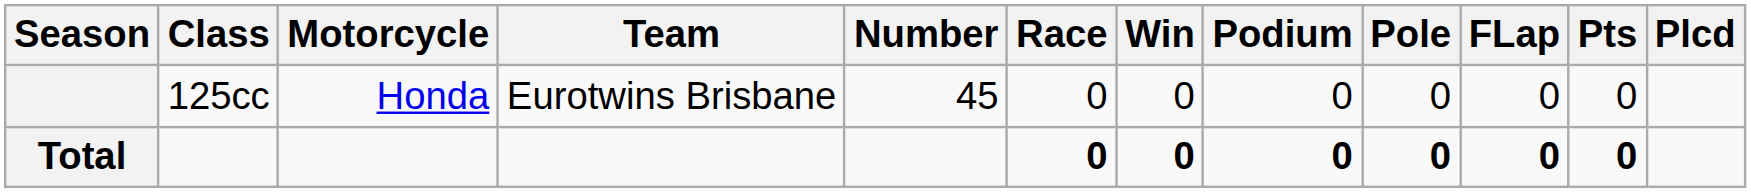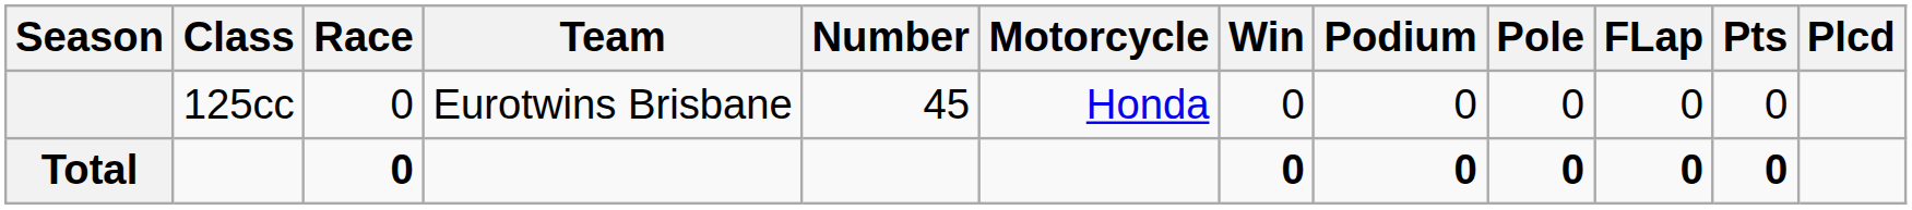columns swapped: Motorcycle <-> Race
